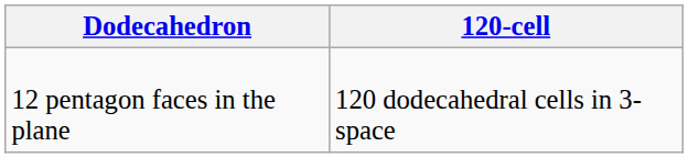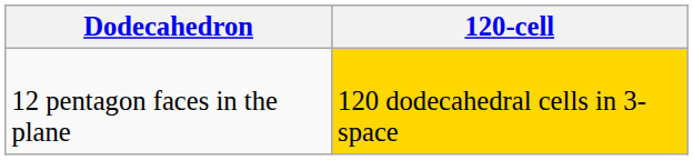12 pentagon faces in the plane | 120-cell: no background -> gold background
